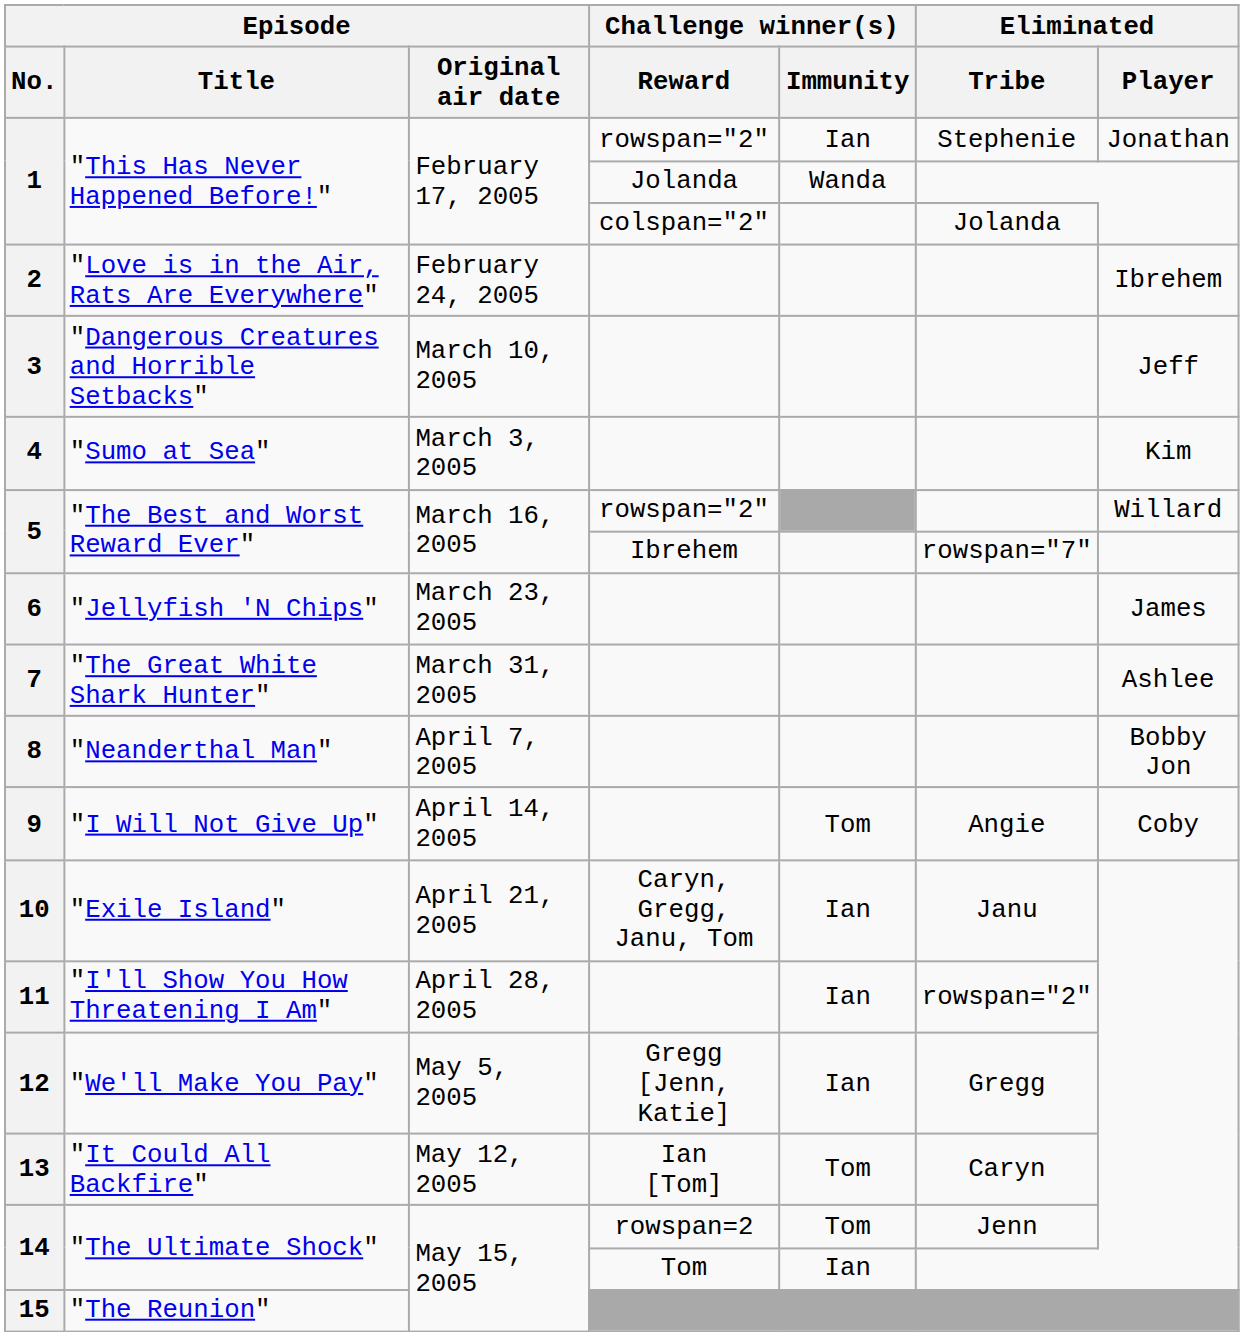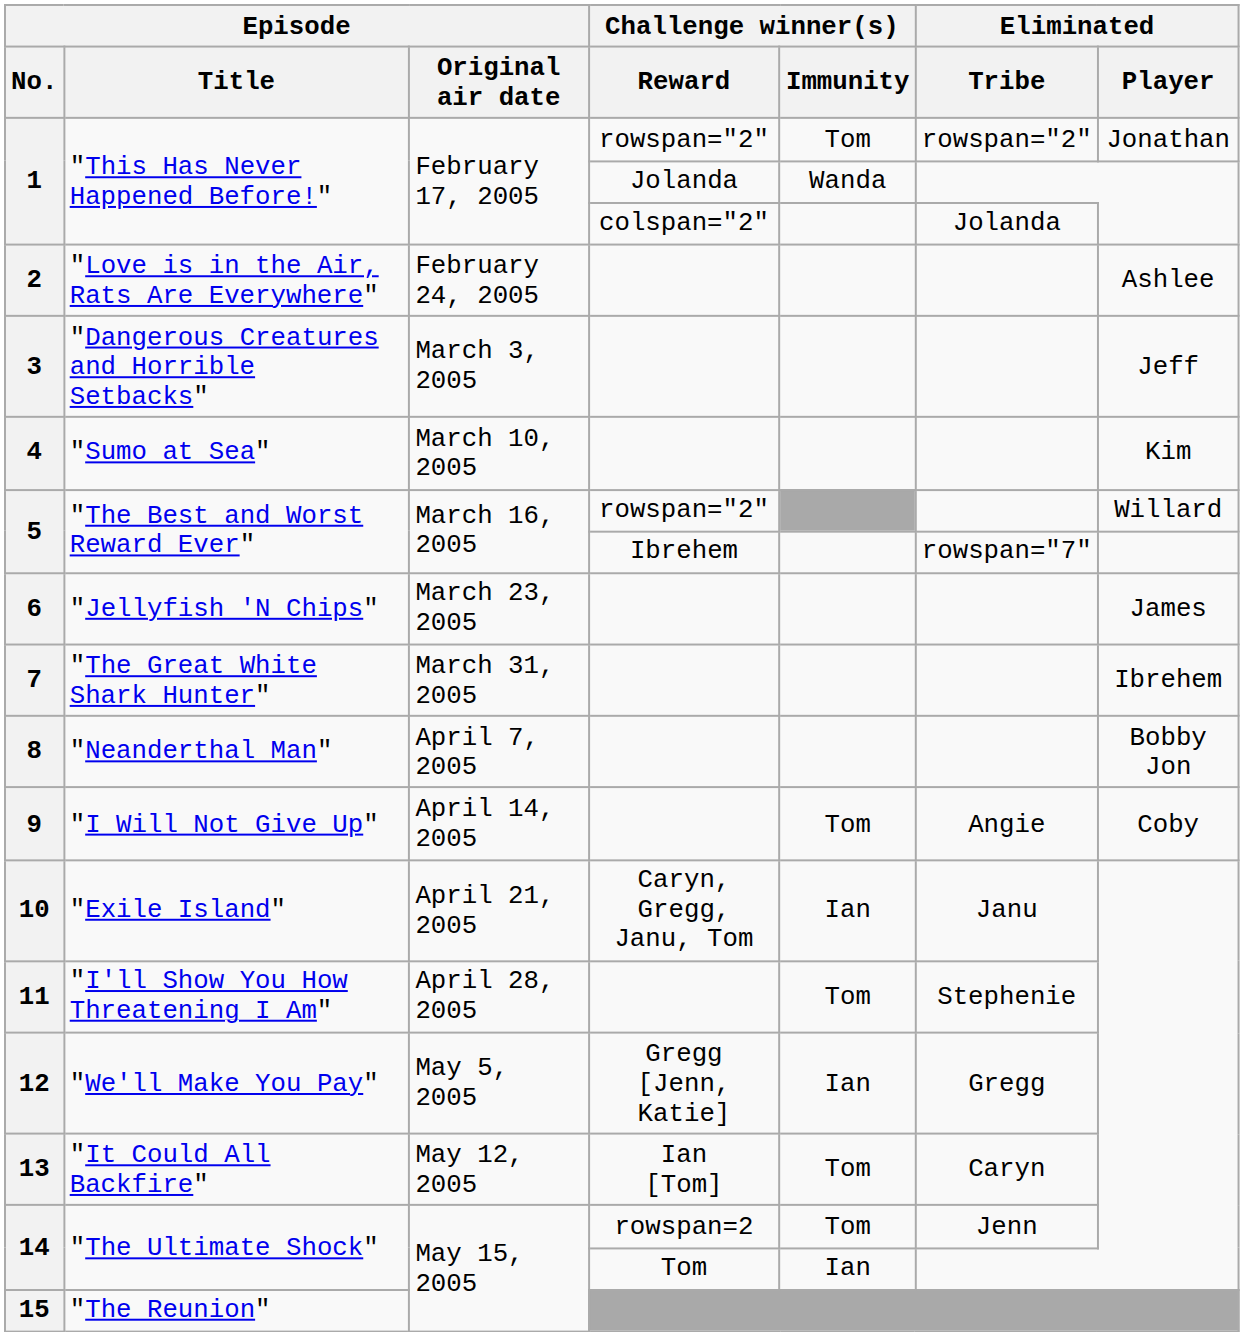1 / rowspan="2" | Challenge winner(s) / Immunity: Ian -> Tom
1 / rowspan="2" | Eliminated / Tribe: Stephenie -> rowspan="2"
2 | Eliminated / Player: Ibrehem -> Ashlee
3 | Episode / Original air date: March 10, 2005 -> March 3, 2005
4 | Episode / Original air date: March 3, 2005 -> March 10, 2005
7 | Eliminated / Player: Ashlee -> Ibrehem
11 | Challenge winner(s) / Immunity: Ian -> Tom
11 | Eliminated / Tribe: rowspan="2" -> Stephenie
